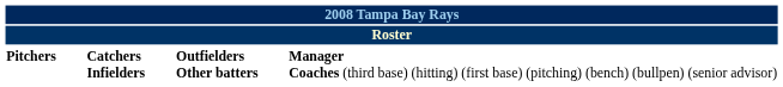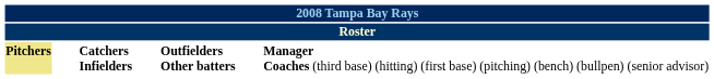Pitchers | column 1: no background -> khaki background
